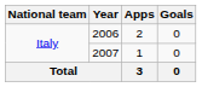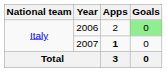2006 | Goals: no background -> lightgreen background
2007 | Apps: normal -> bold
